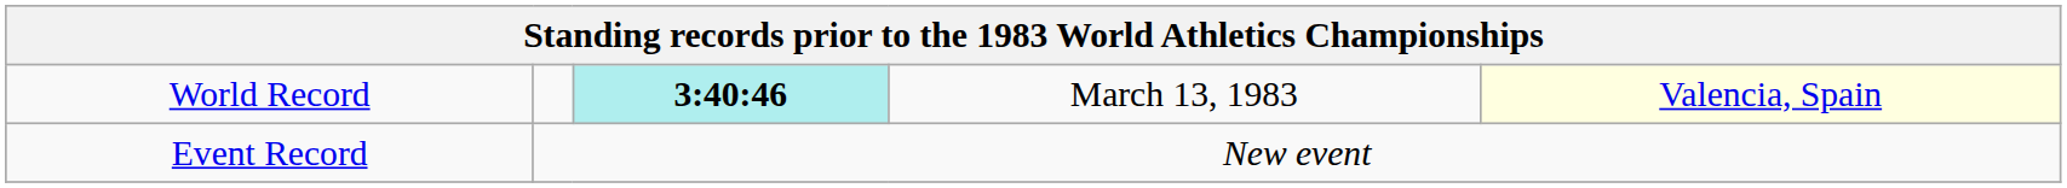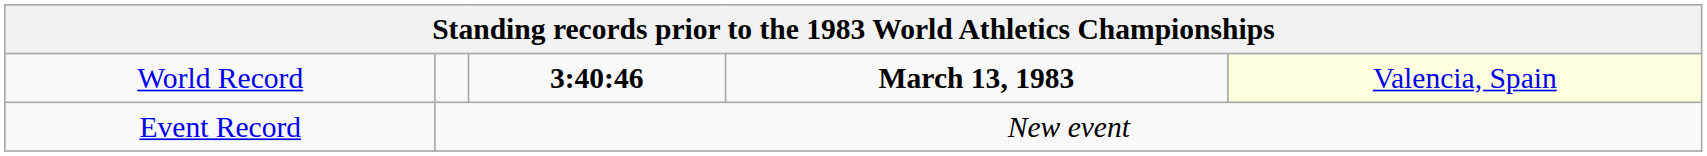World Record | column 3: paleturquoise background -> no background
World Record | column 4: normal -> bold
